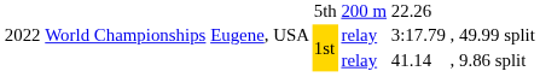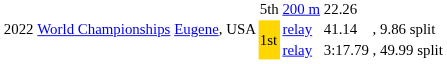row 2 | column 6: 3:17.79 -> 41.14
row 2 | column 7: , 49.99 split -> , 9.86 split
row 3 | column 6: 41.14 -> 3:17.79
row 3 | column 7: , 9.86 split -> , 49.99 split
